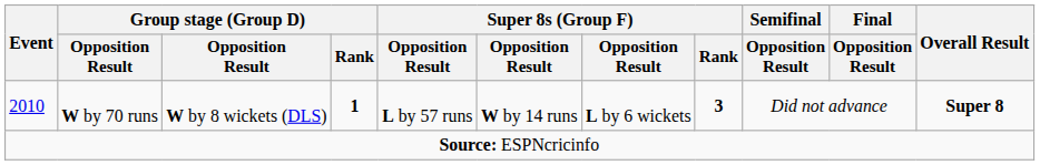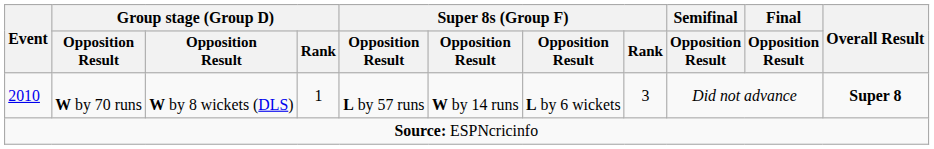2010 | Group stage (Group D) / Rank: bold -> normal
2010 | Super 8s (Group F) / Rank: bold -> normal
